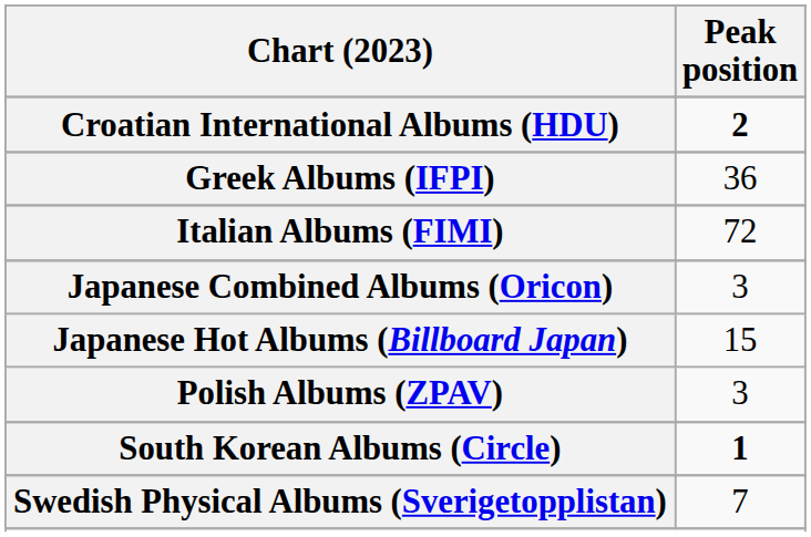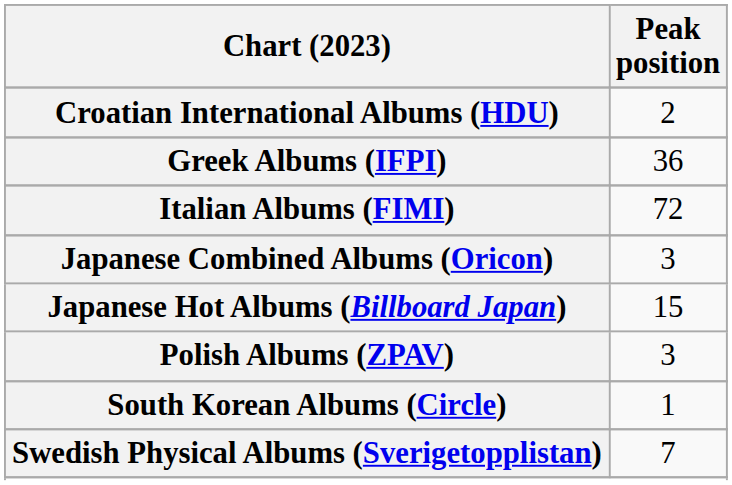Croatian International Albums (HDU) | Peak position: bold -> normal
South Korean Albums (Circle) | Peak position: bold -> normal
